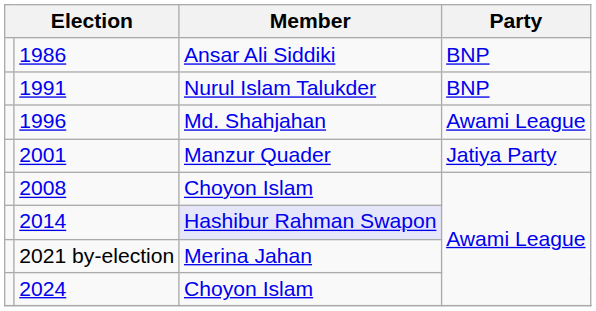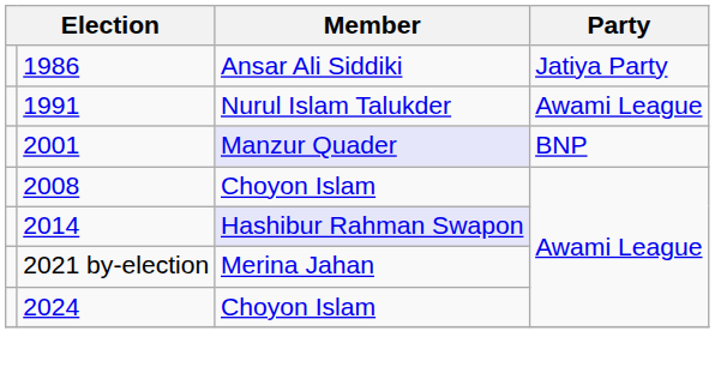1986 | Party: BNP -> Jatiya Party
1991 | Party: BNP -> Awami League
- row: 1996 | Md. Shahjahan | Awami League
2001 | Member: no background -> lavender background
2001 | Party: Jatiya Party -> BNP
